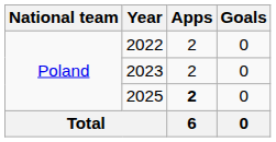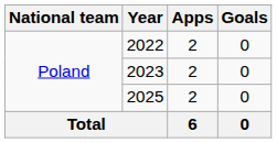2025 | Apps: bold -> normal
